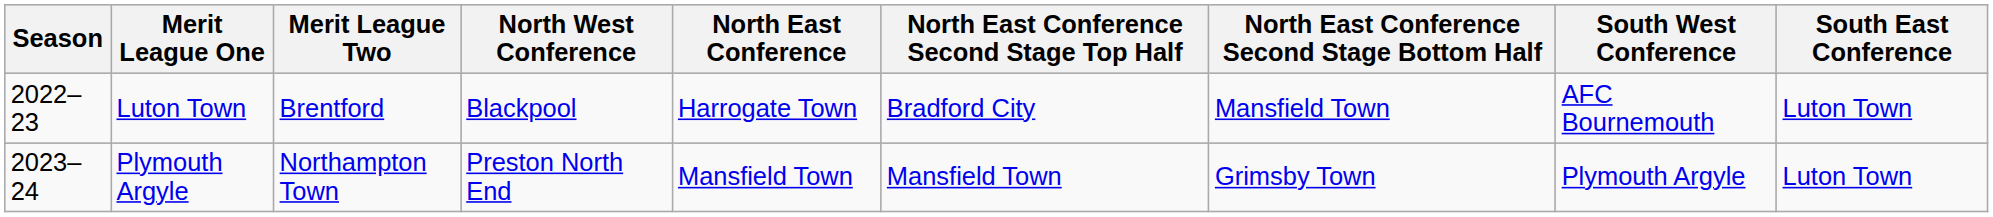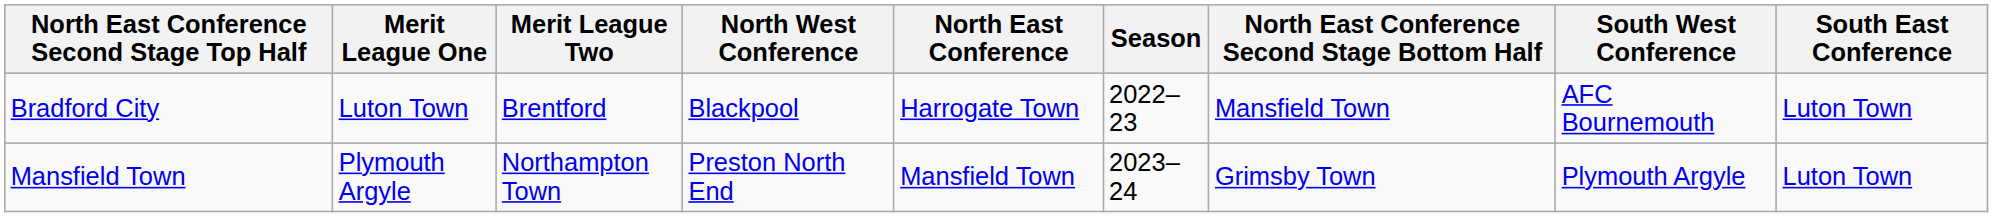columns swapped: Season <-> North East Conference Second Stage Top Half
